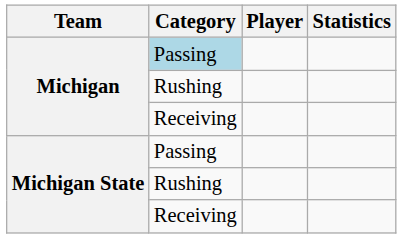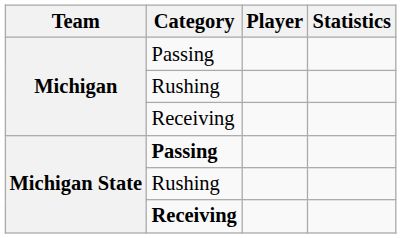Michigan / Passing | Category: lightblue background -> no background
Michigan State / Passing | Category: normal -> bold
Michigan State / Receiving | Category: normal -> bold
